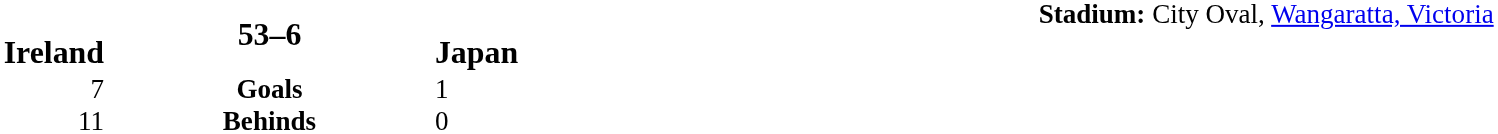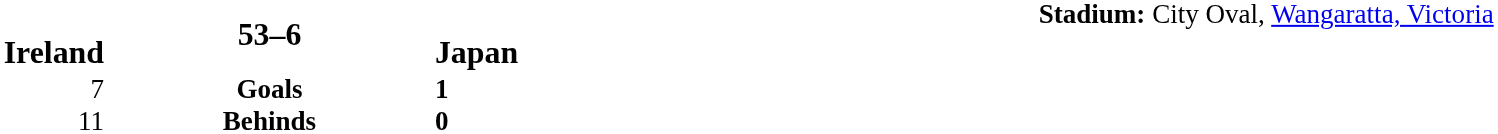7 11 | column 3: normal -> bold
